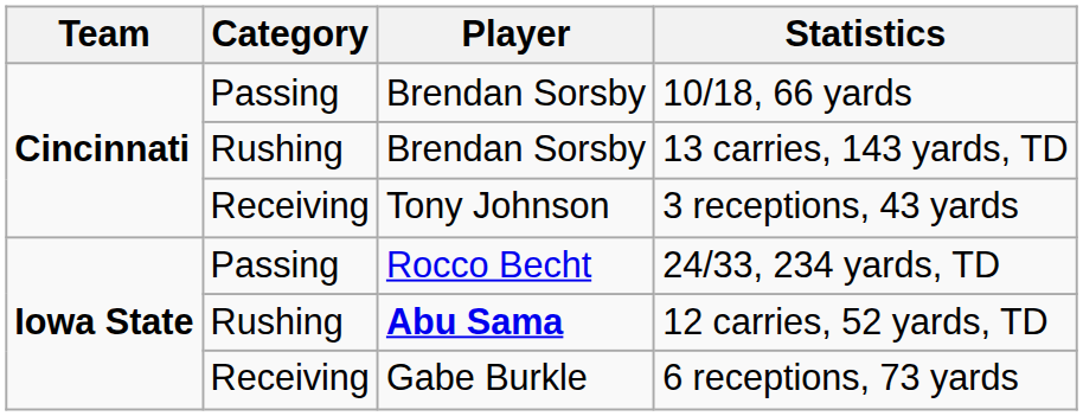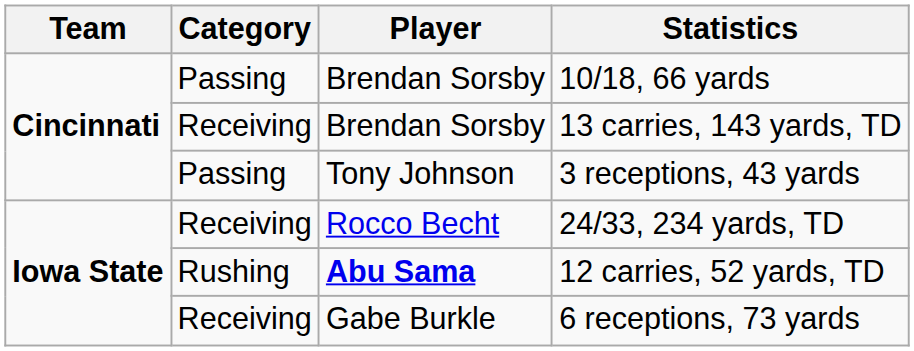13 carries, 143 yards, TD | Category: Rushing -> Receiving
3 receptions, 43 yards | Category: Receiving -> Passing
24/33, 234 yards, TD | Category: Passing -> Receiving
